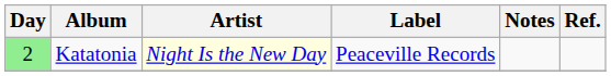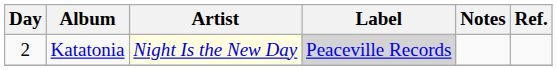Katatonia | Day: lightgreen background -> no background
Katatonia | Label: no background -> lightgrey background
